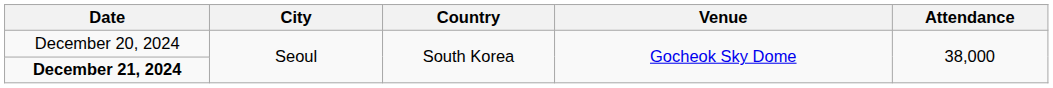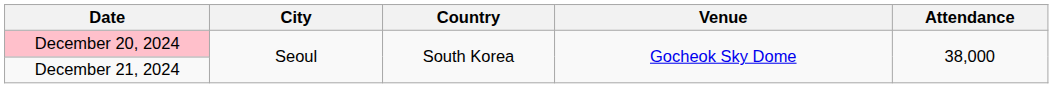December 20, 2024 | Date: no background -> pink background
December 21, 2024 | Date: bold -> normal
